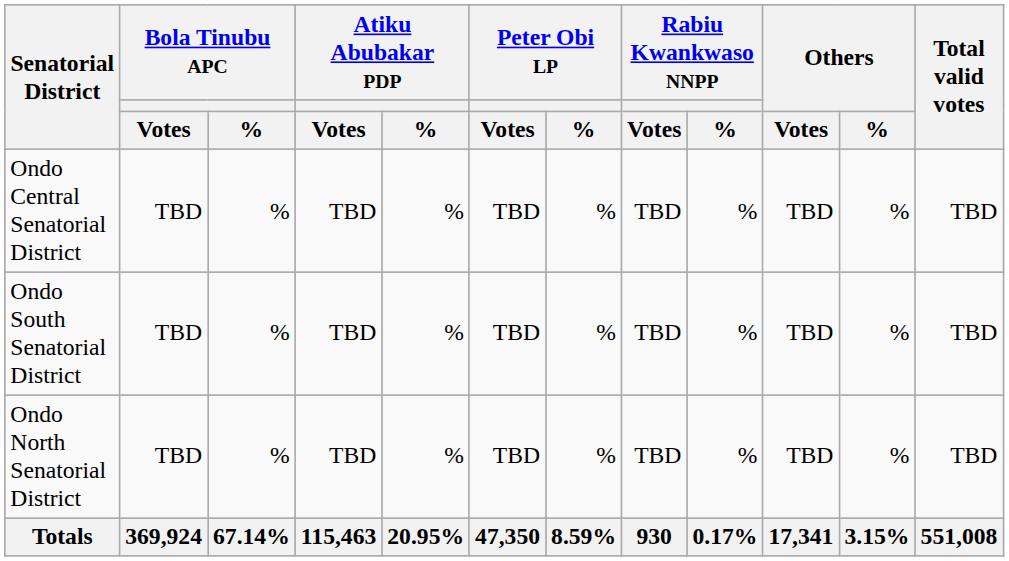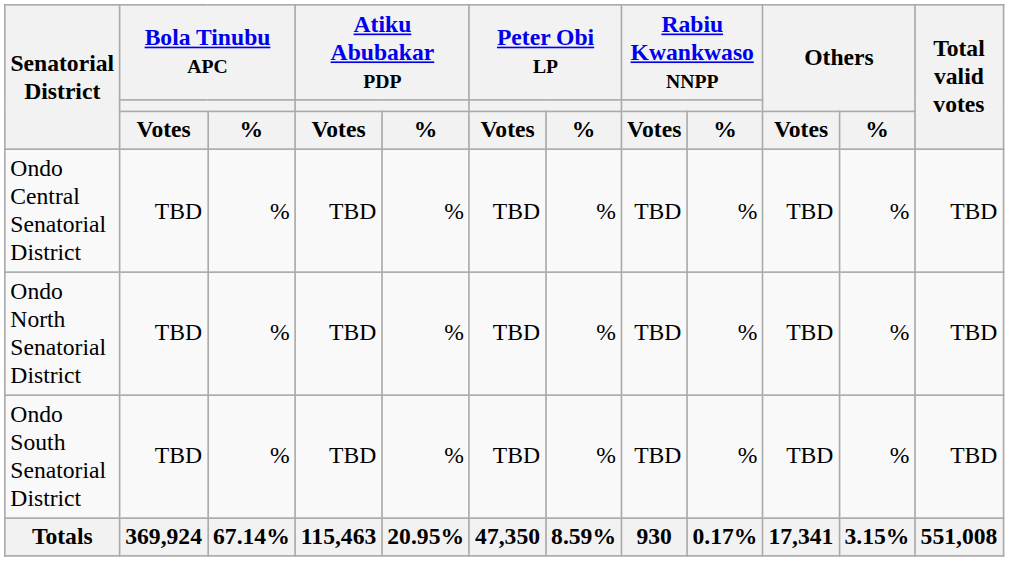rows swapped: Ondo North Senatorial District <-> Ondo South Senatorial District
